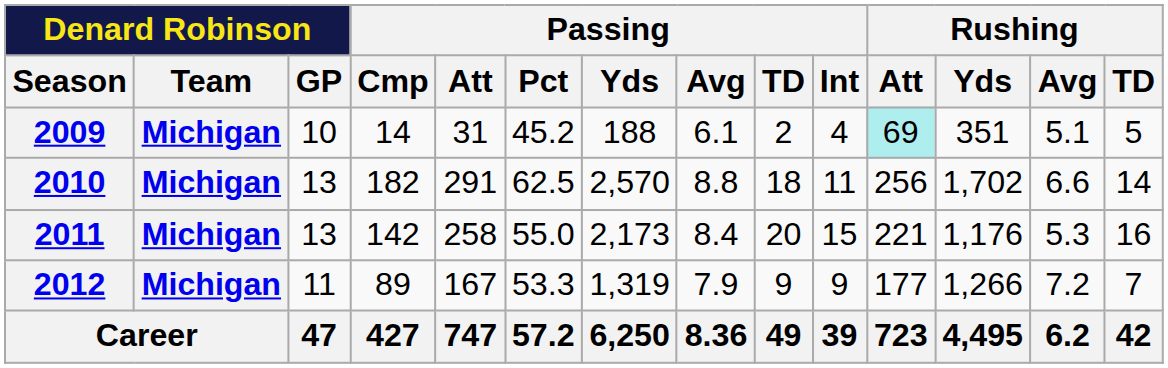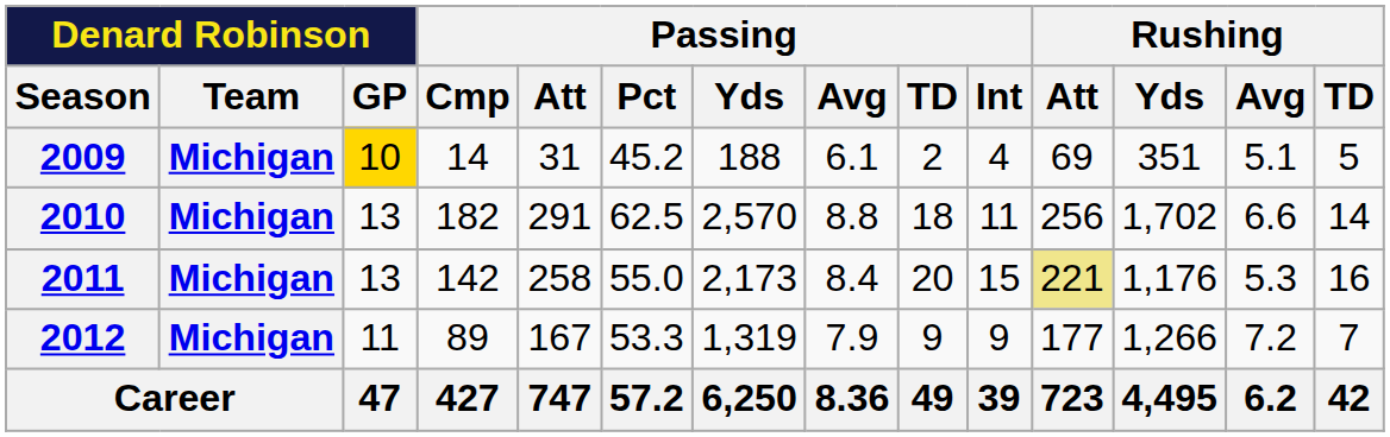2009 | Denard Robinson / GP: no background -> gold background
2009 | Rushing / Att: paleturquoise background -> no background
2011 | Rushing / Att: no background -> khaki background
